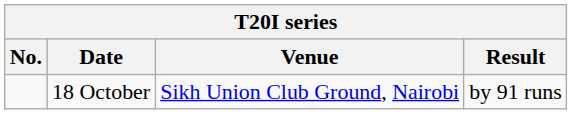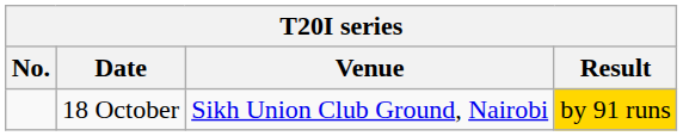18 October | Result: no background -> gold background
